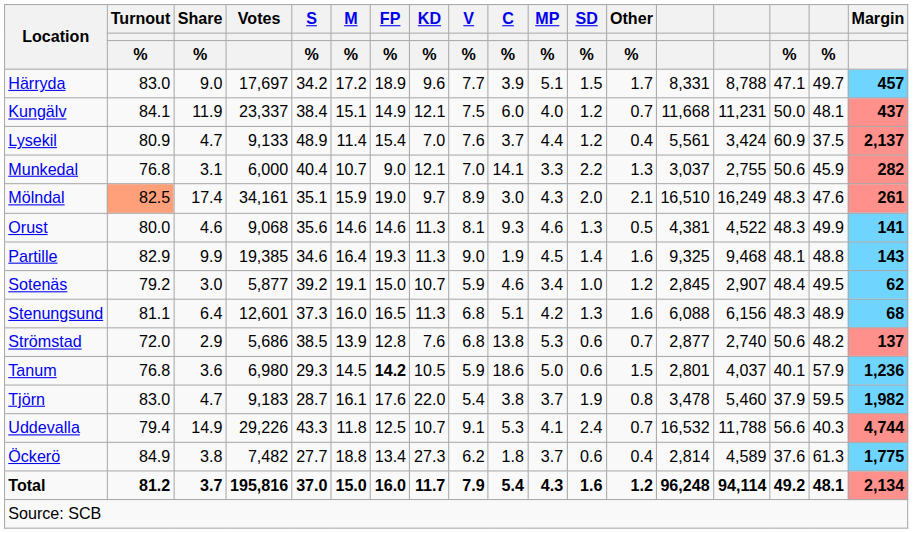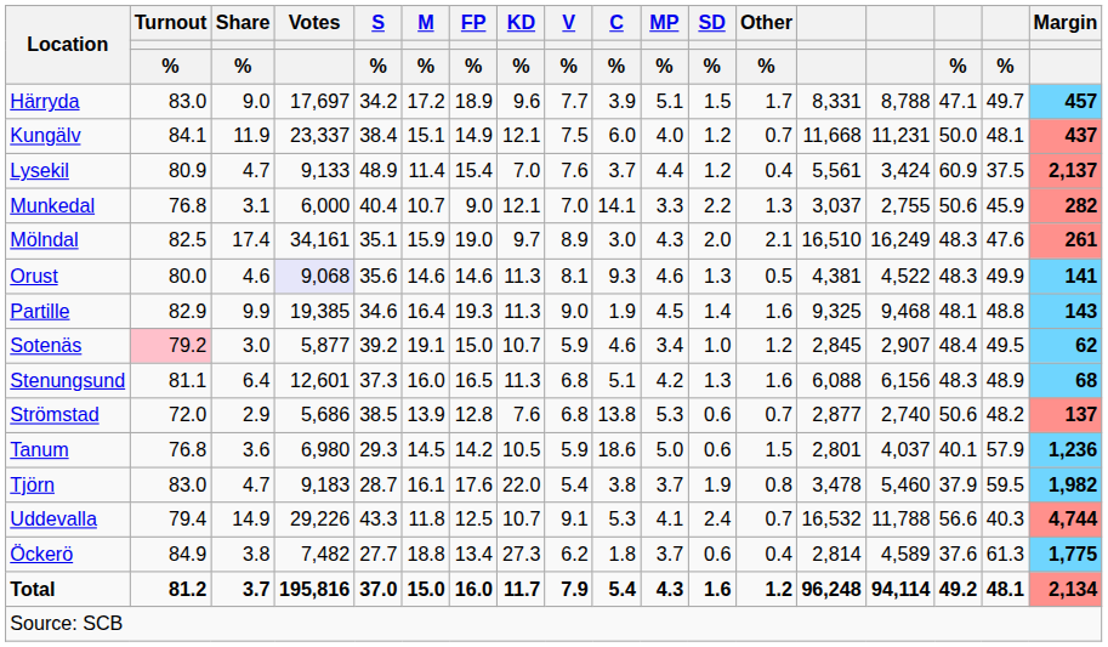Mölndal | Turnout / %: lightsalmon background -> no background
Orust | Votes: no background -> lavender background
Sotenäs | Turnout / %: no background -> pink background
Tanum | FP / %: bold -> normal
